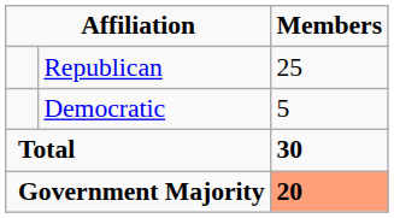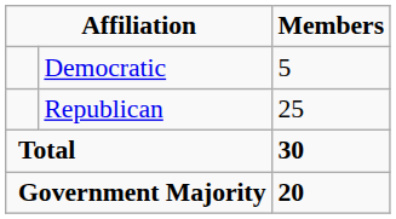rows swapped: Democratic <-> Republican
Government Majority | Members: lightsalmon background -> no background
